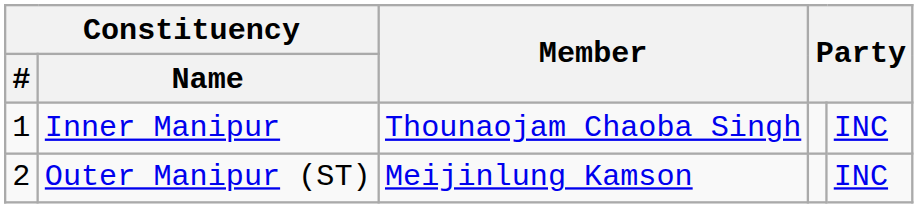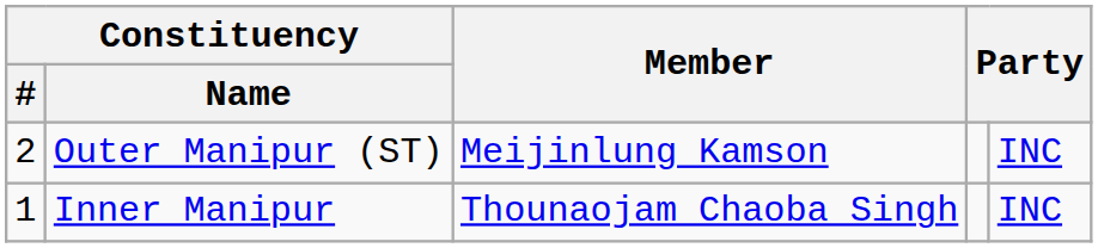rows swapped: Inner Manipur <-> Outer Manipur (ST)
